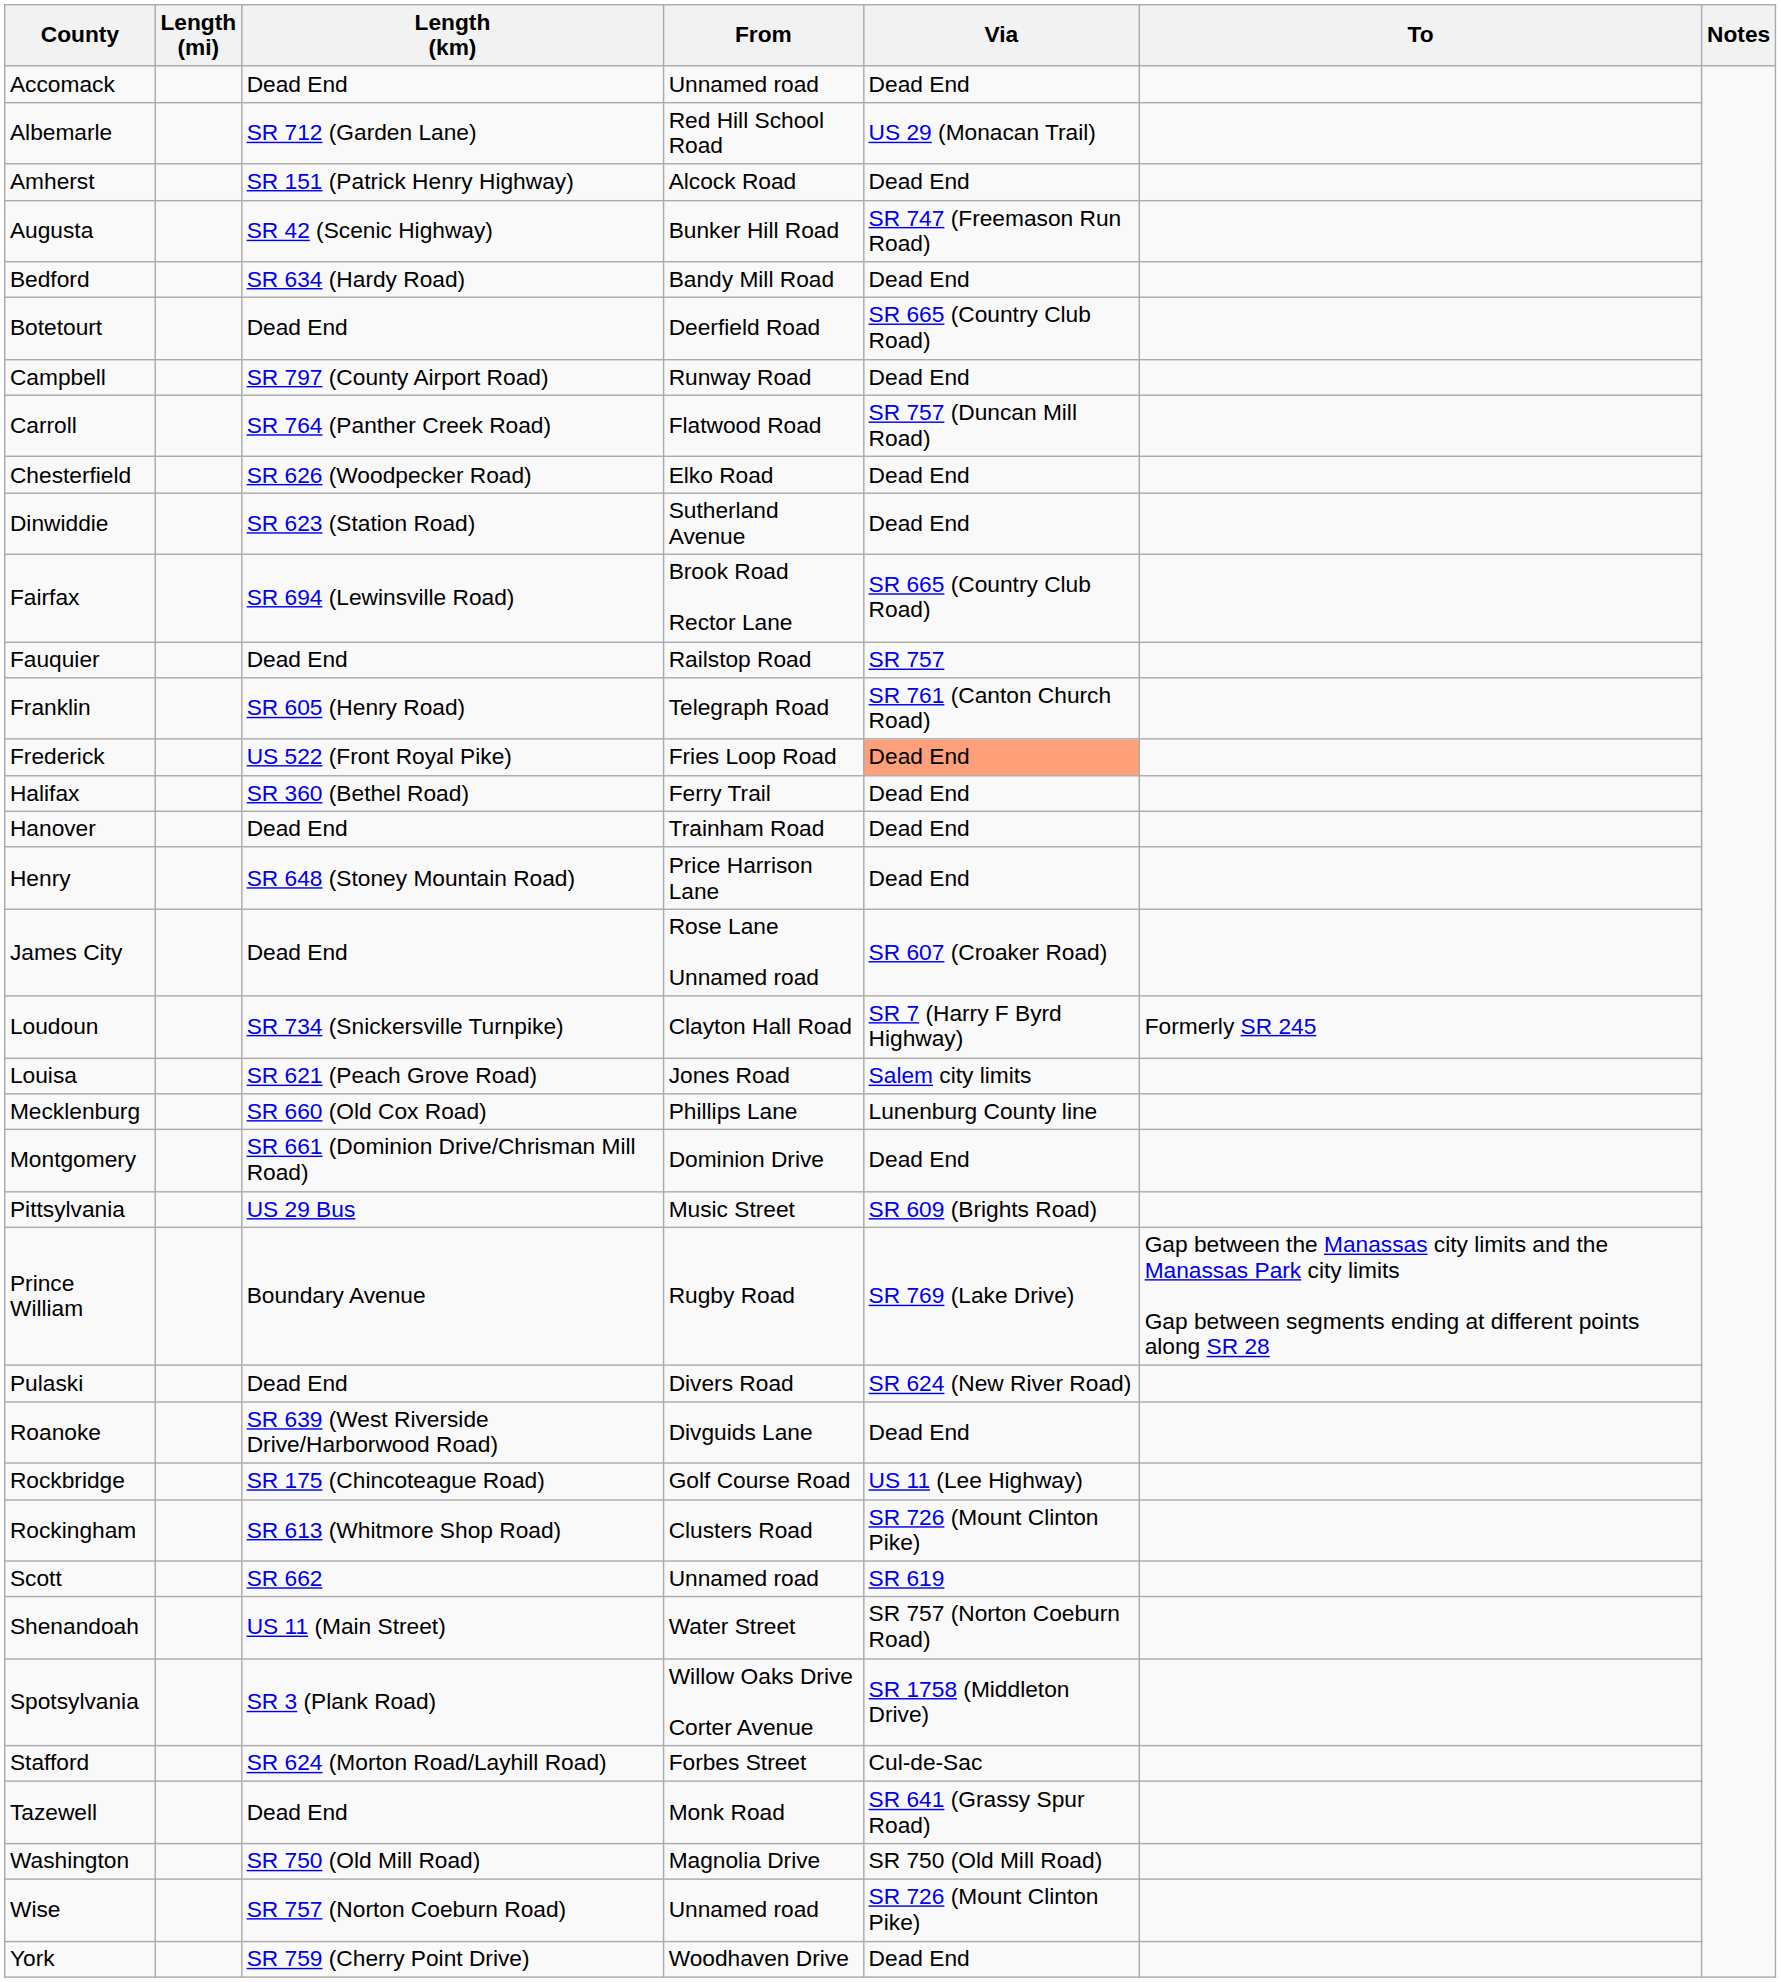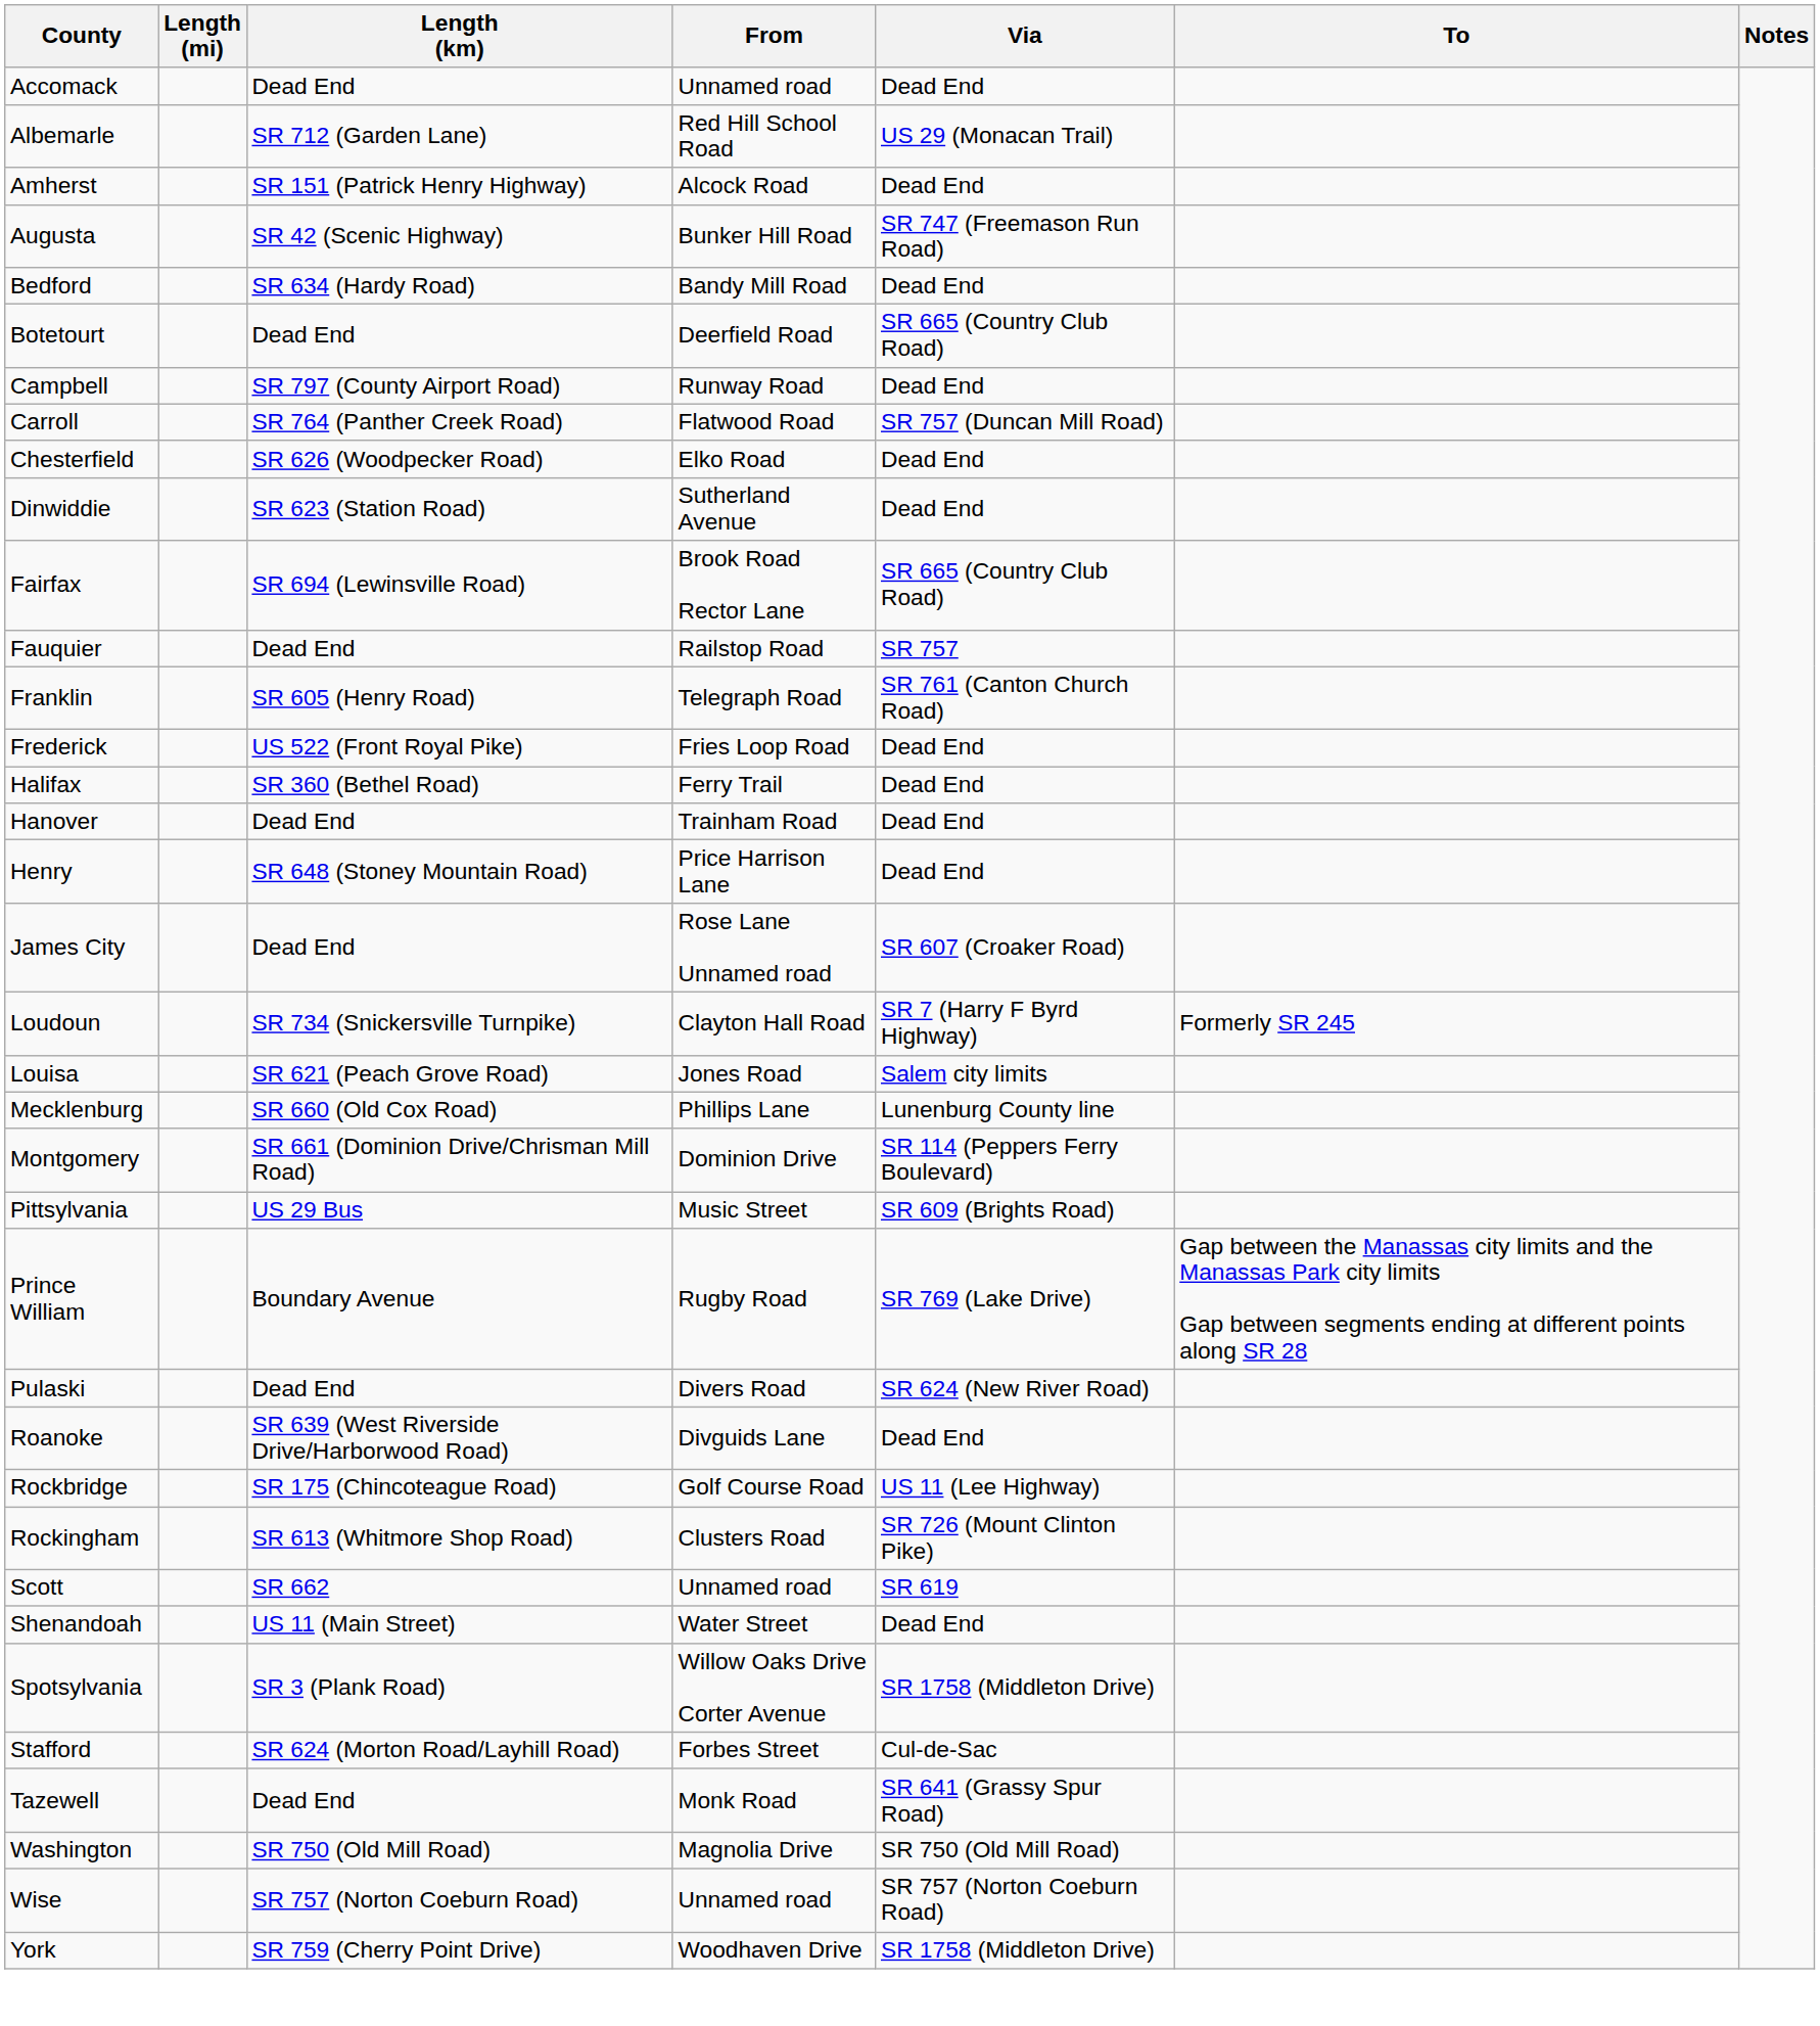Frederick | Via: lightsalmon background -> no background
Montgomery | Via: Dead End -> SR 114 (Peppers Ferry Boulevard)
Shenandoah | Via: SR 757 (Norton Coeburn Road) -> Dead End
Wise | Via: SR 726 (Mount Clinton Pike) -> SR 757 (Norton Coeburn Road)
York | Via: Dead End -> SR 1758 (Middleton Drive)
